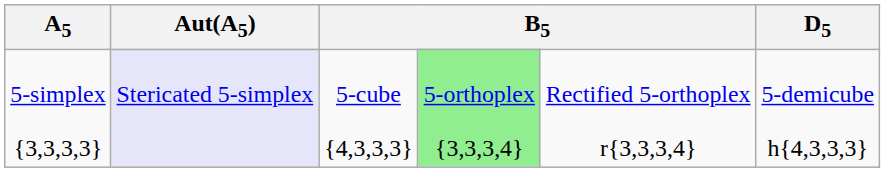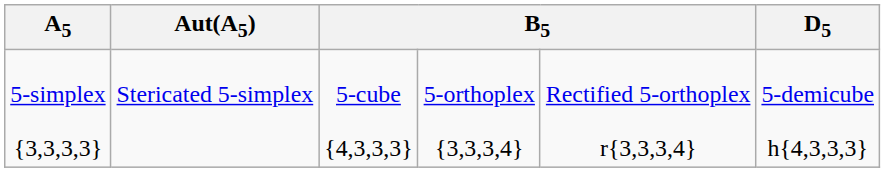5-simplex {3,3,3,3} | Aut(A5): lavender background -> no background
5-simplex {3,3,3,3} | column 4: lightgreen background -> no background
